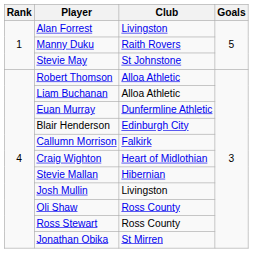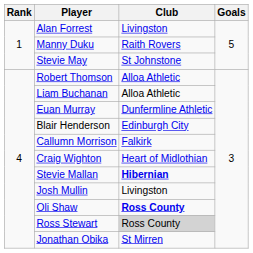Stevie Mallan | Club: normal -> bold
Oli Shaw | Club: normal -> bold
Ross Stewart | Club: no background -> lightgrey background
